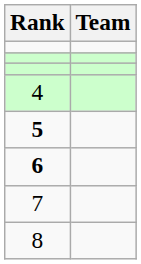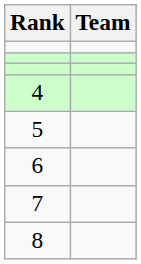row 6 | Rank: bold -> normal
row 7 | Rank: bold -> normal
